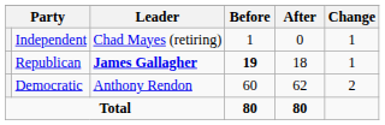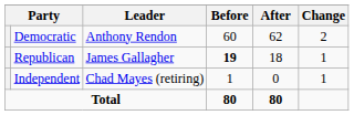rows swapped: Democratic <-> Independent
Republican | Leader: bold -> normal
